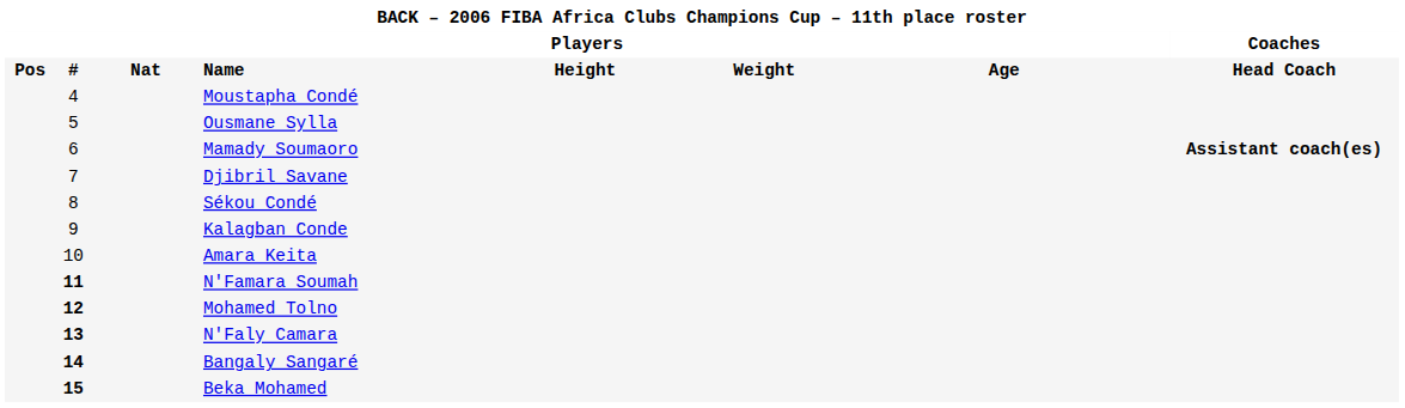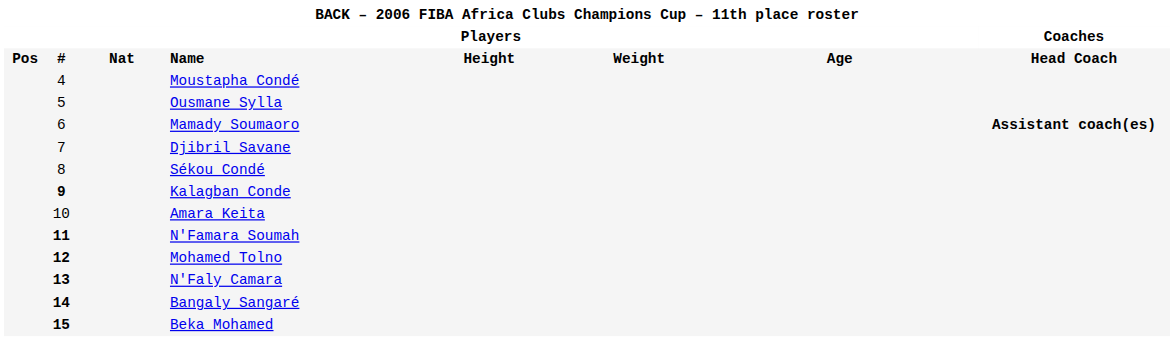Kalagban Conde | column 2: normal -> bold
